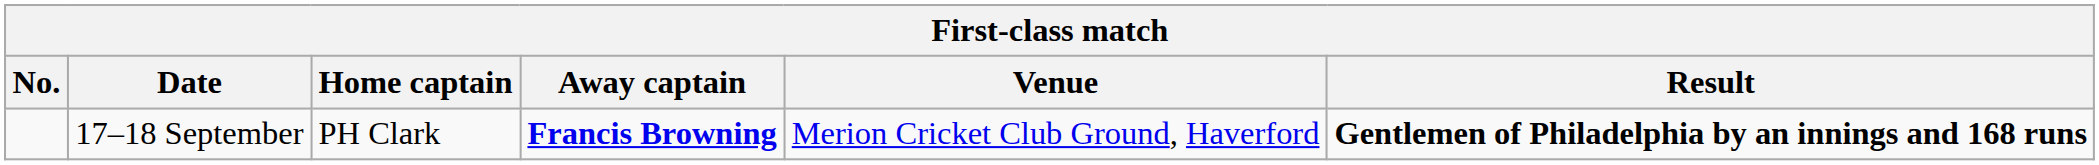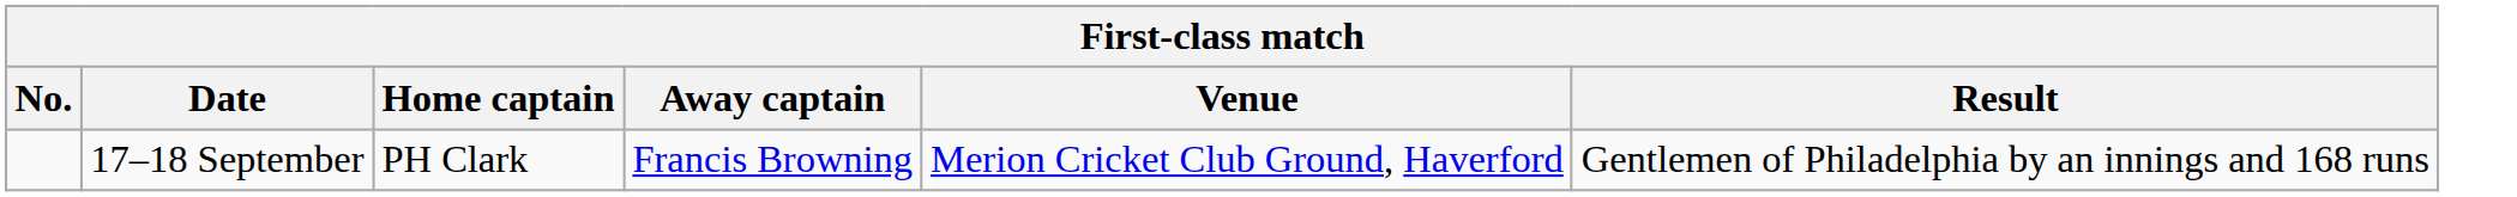17–18 September | Away captain: bold -> normal
17–18 September | Result: bold -> normal
